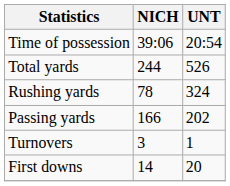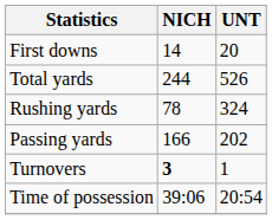rows swapped: First downs <-> Time of possession
Turnovers | NICH: normal -> bold
